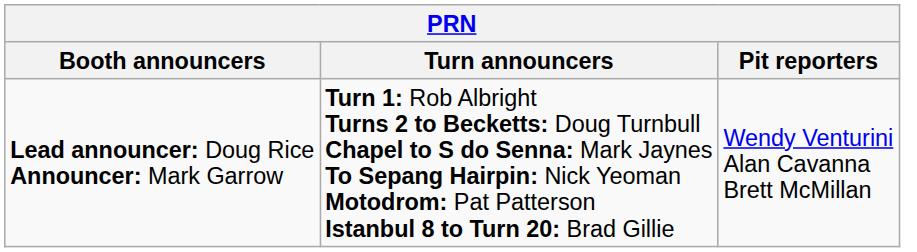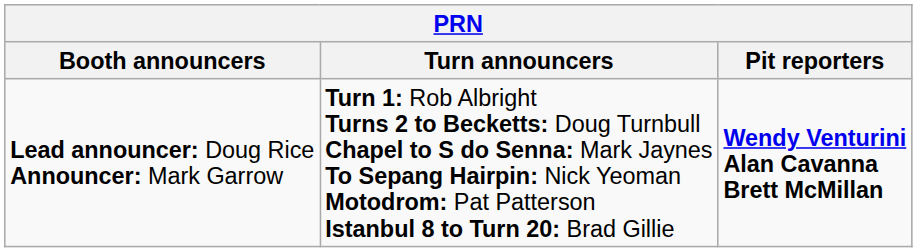Lead announcer: Doug Rice Announcer: Mark Garrow | Pit reporters: normal -> bold
